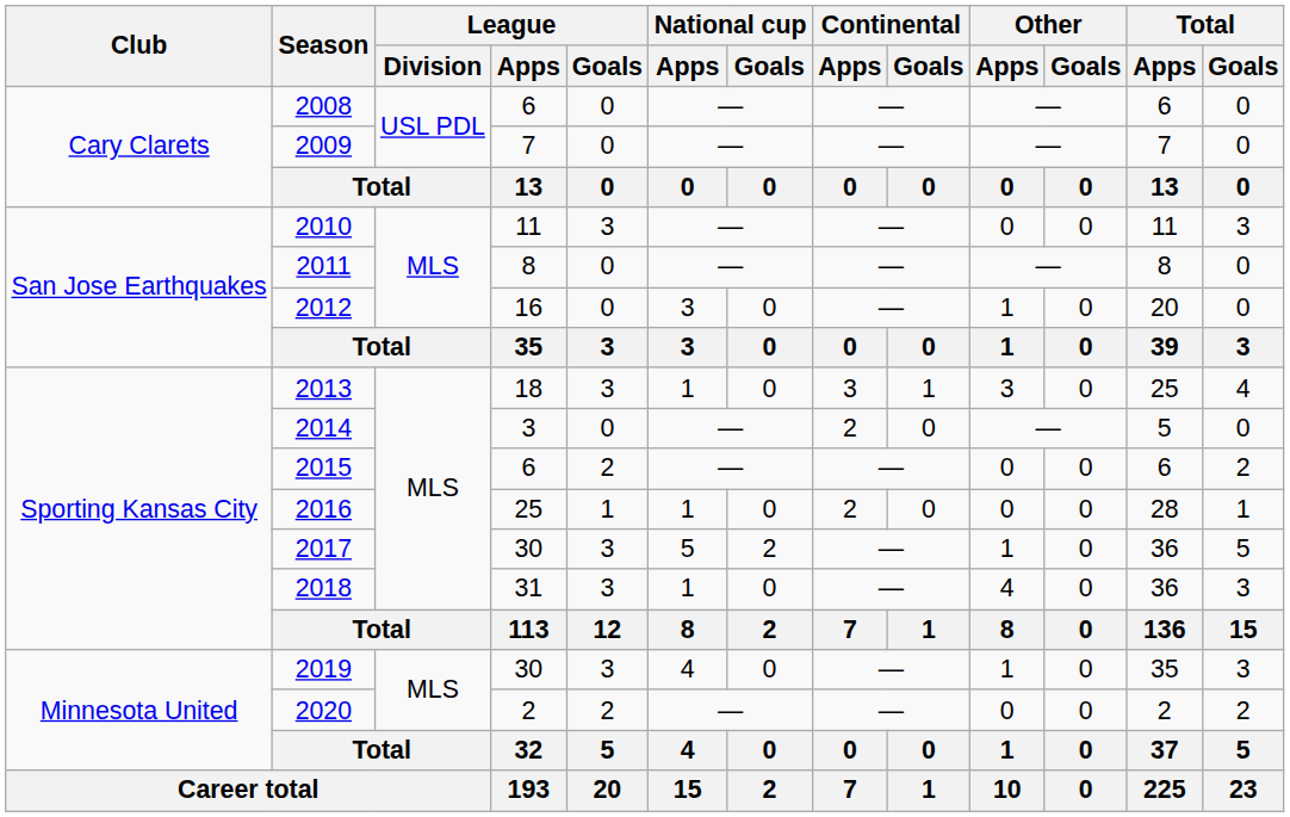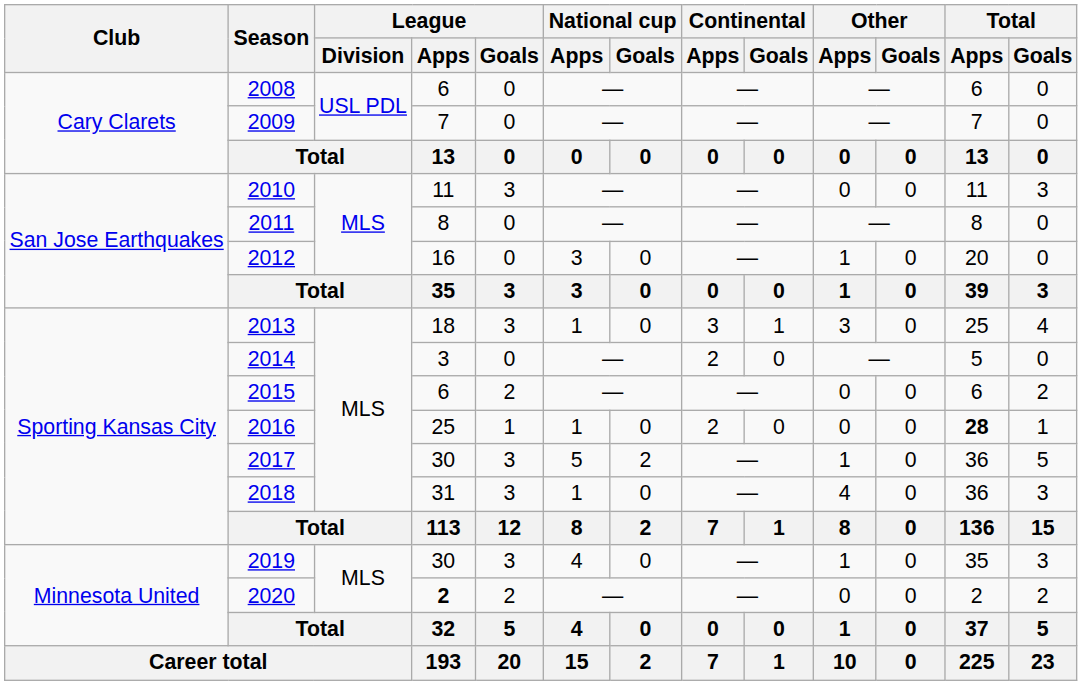2016 | Total / Apps: normal -> bold
2020 | League / Apps: normal -> bold
